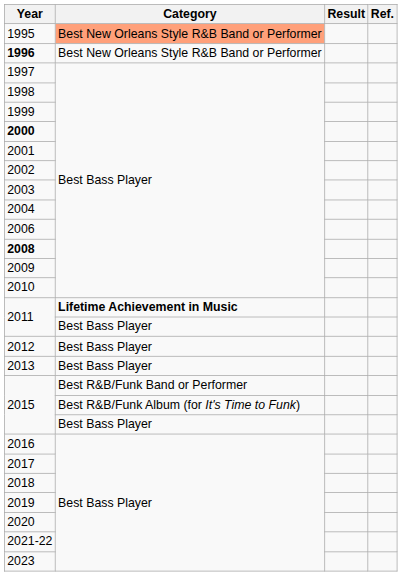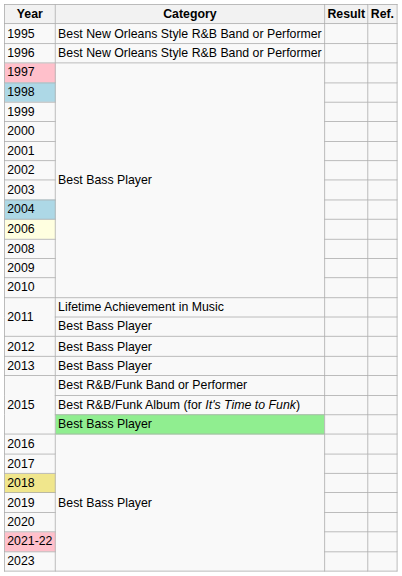1995 | Category: lightsalmon background -> no background
1996 | Year: bold -> normal
1997 | Year: no background -> pink background
1998 | Year: no background -> lightblue background
2000 | Year: bold -> normal
2004 | Year: no background -> lightblue background
2006 | Year: no background -> lightyellow background
2008 | Year: bold -> normal
2011 / Lifetime Achievement in Music | Category: bold -> normal
2015 / Best Bass Player | Category: no background -> lightgreen background
2018 | Year: no background -> khaki background
2021-22 | Year: no background -> pink background
